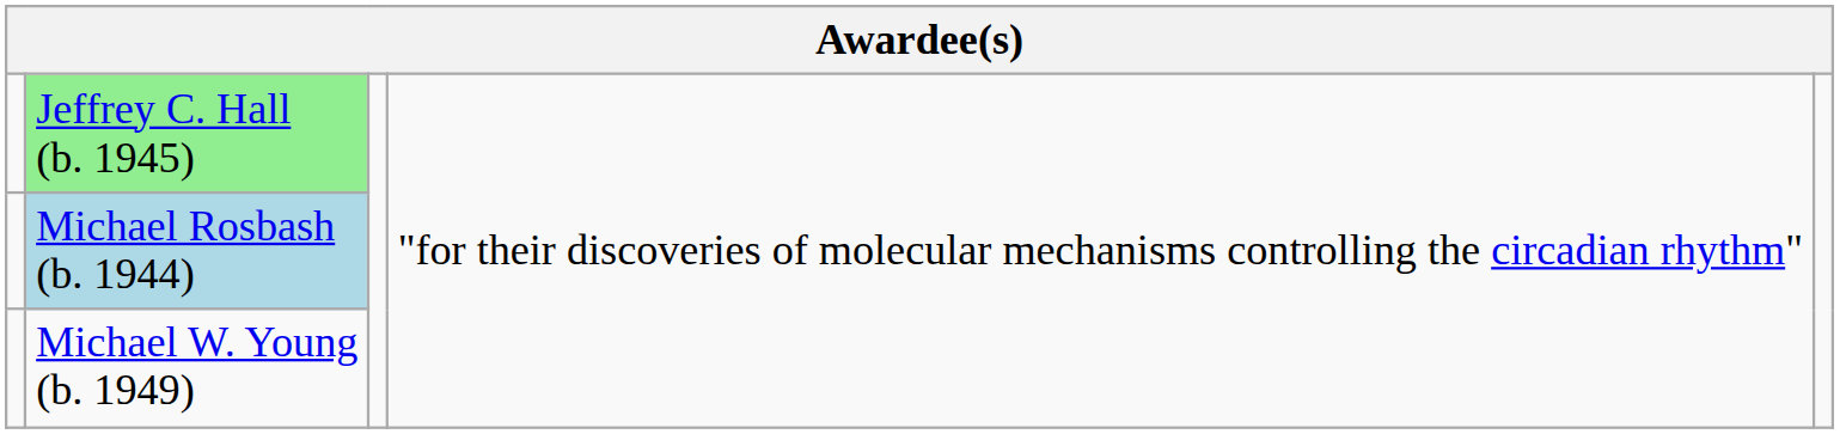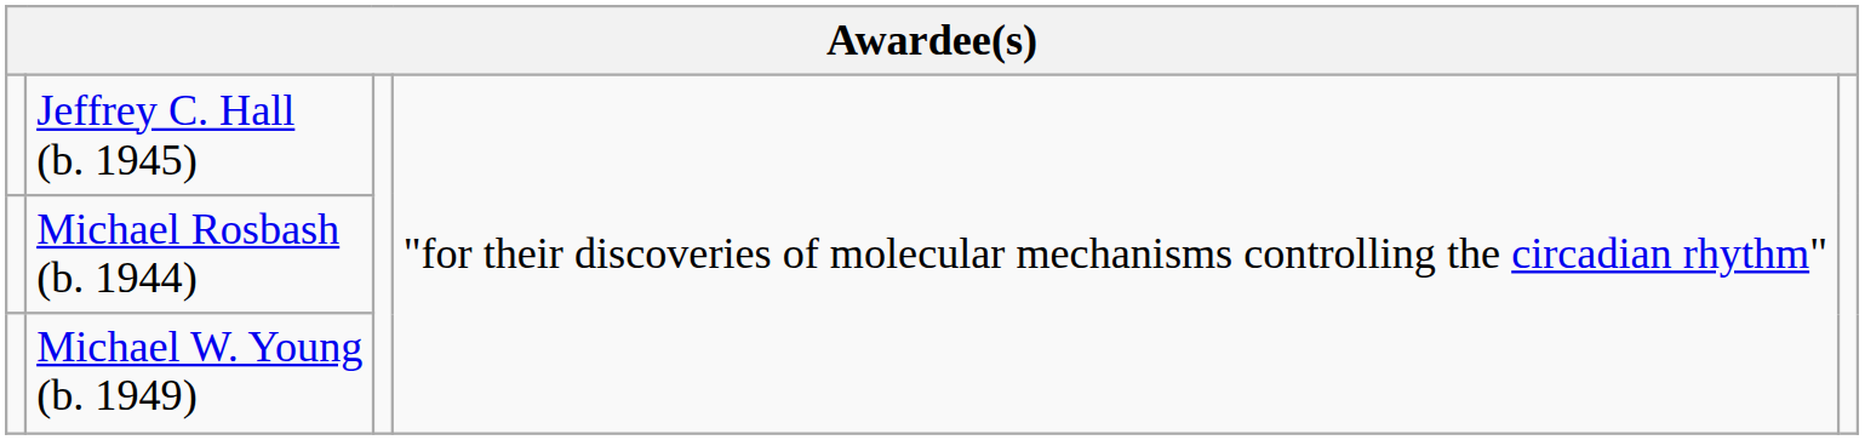Jeffrey C. Hall (b. 1945) | column 2: lightgreen background -> no background
Michael Rosbash (b. 1944) | column 2: lightblue background -> no background
